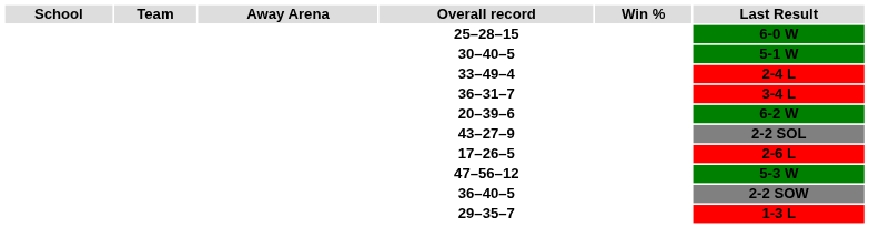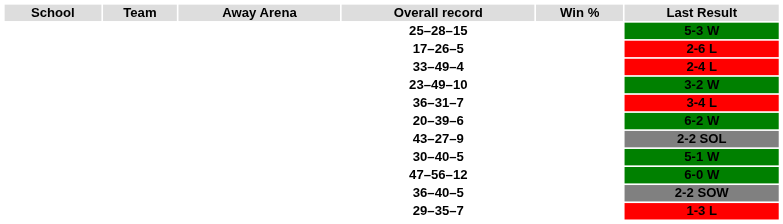25–28–15 | Last Result: 6-0 W -> 5-3 W
rows swapped: 30–40–5 <-> 17–26–5
+ row: 23–49–10 | 3-2 W
47–56–12 | Last Result: 5-3 W -> 6-0 W
